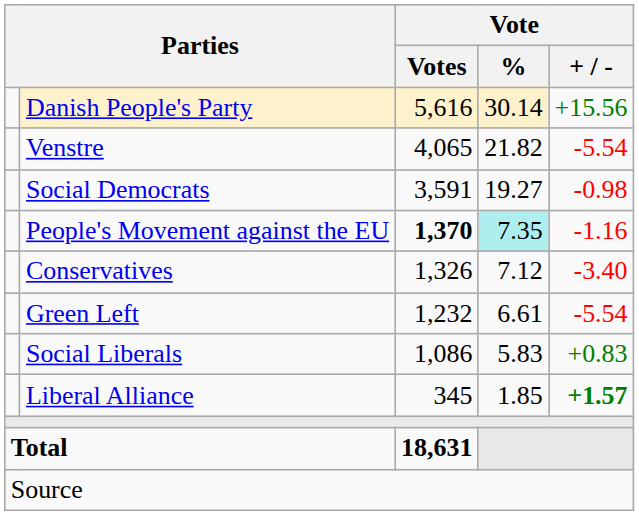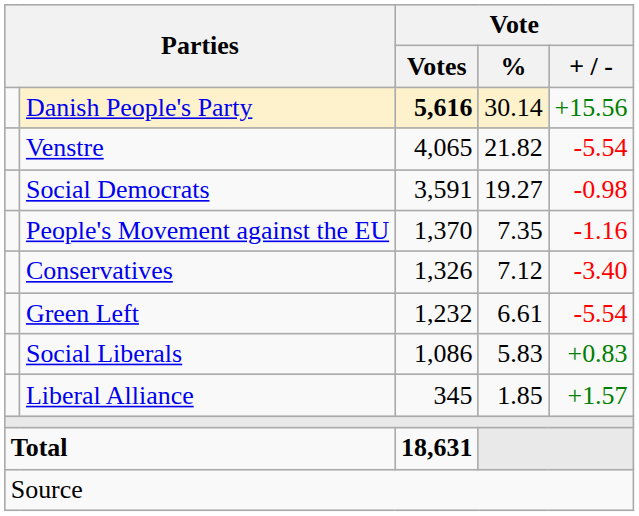Danish People's Party | Vote / Votes: normal -> bold
People's Movement against the EU | Vote / Votes: bold -> normal
People's Movement against the EU | Vote / %: paleturquoise background -> no background
Liberal Alliance | Vote / + / -: bold -> normal
